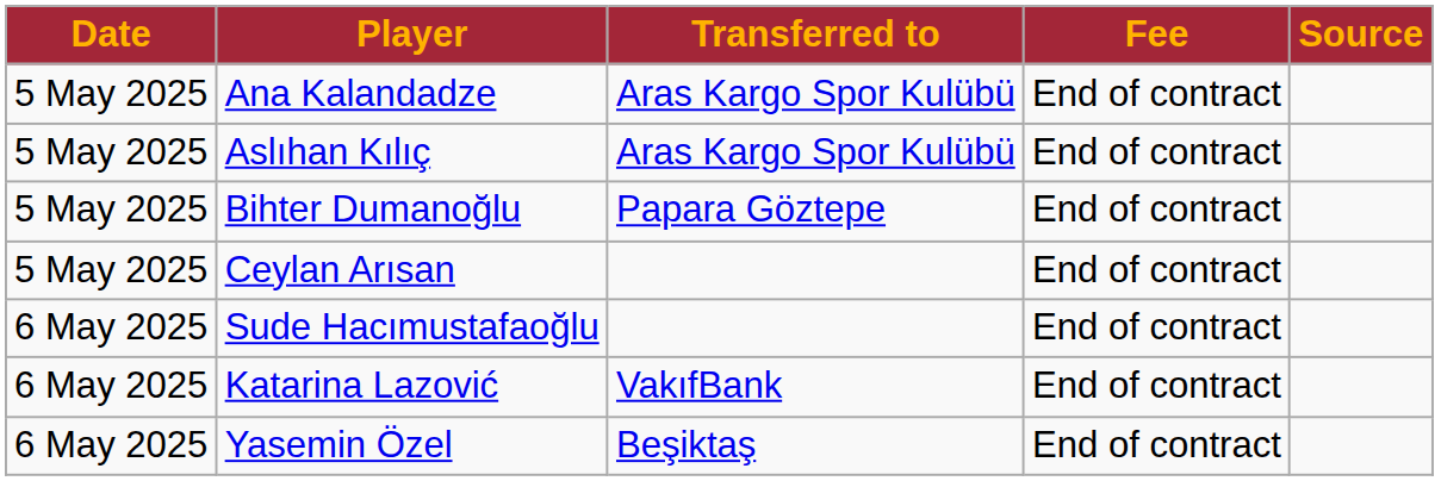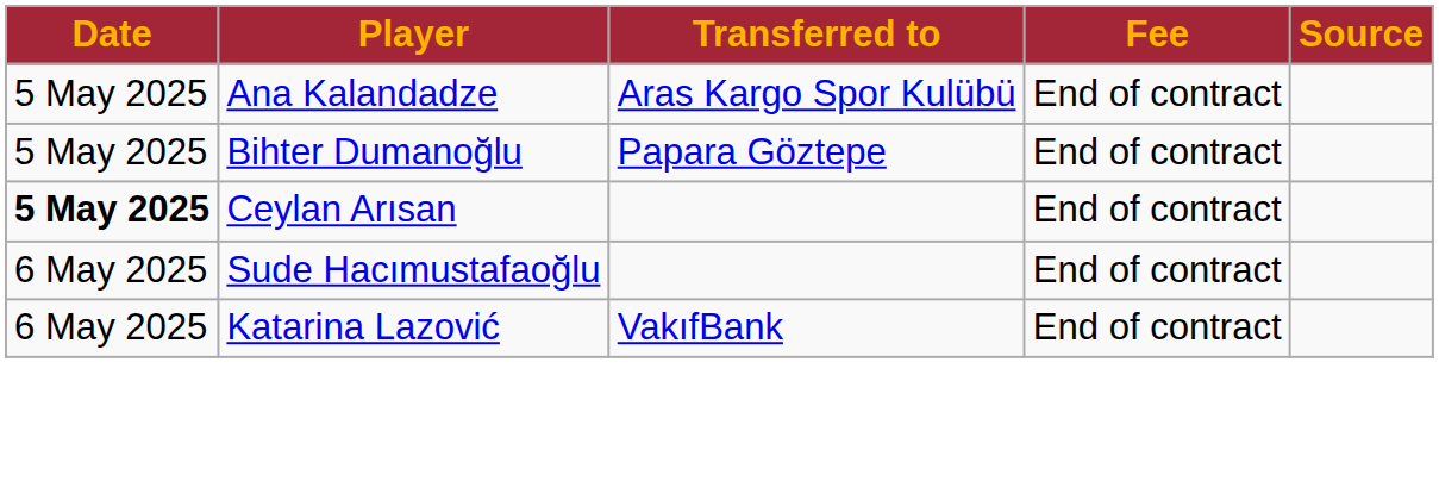- row: 5 May 2025 | Aslıhan Kılıç | Aras Kargo Spor Kulübü | End of contract
Ceylan Arısan | Date: normal -> bold
- row: 6 May 2025 | Yasemin Özel | Beşiktaş | End of contract
